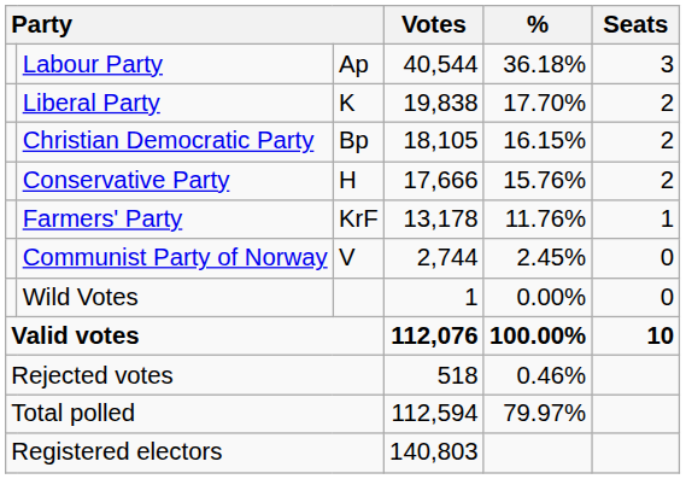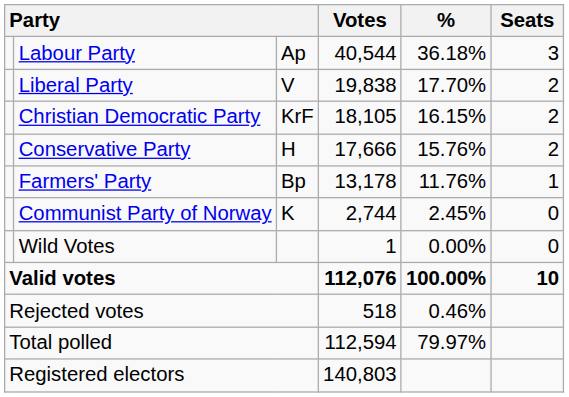Liberal Party | column 3: K -> V
Christian Democratic Party | column 3: Bp -> KrF
Farmers' Party | column 3: KrF -> Bp
Communist Party of Norway | column 3: V -> K
